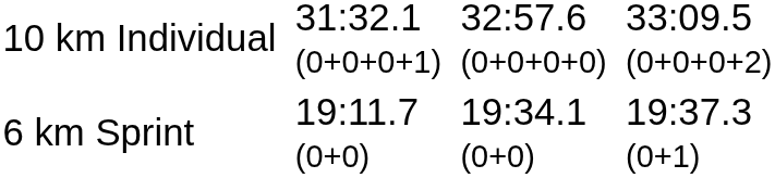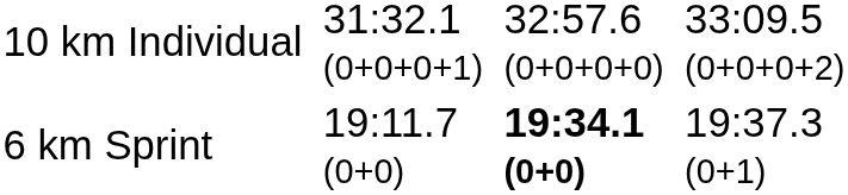6 km Sprint | column 3: normal -> bold
